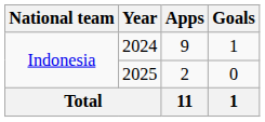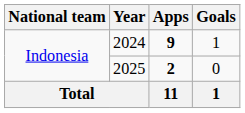2024 | Apps: normal -> bold
2025 | Apps: normal -> bold
